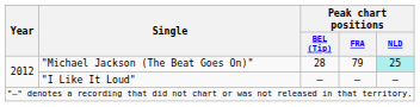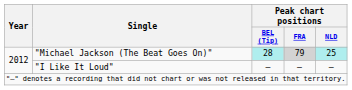"Michael Jackson (The Beat Goes On)" | Peak chart positions / BEL (Tip): no background -> paleturquoise background
"Michael Jackson (The Beat Goes On)" | Peak chart positions / FRA: no background -> lightgrey background
